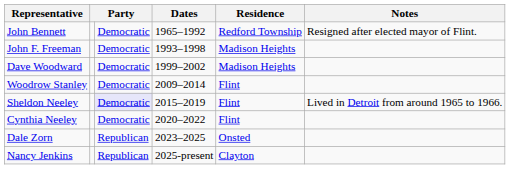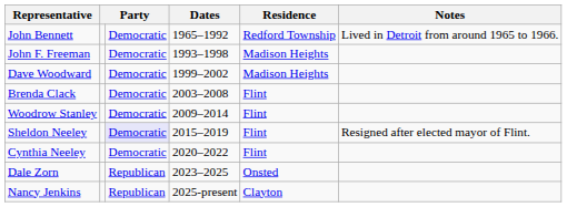John Bennett | Notes: Resigned after elected mayor of Flint. -> Lived in Detroit from around 1965 to 1966.
+ row: Brenda Clack | Democratic | 2003–2008 | Flint
Sheldon Neeley | Notes: Lived in Detroit from around 1965 to 1966. -> Resigned after elected mayor of Flint.
